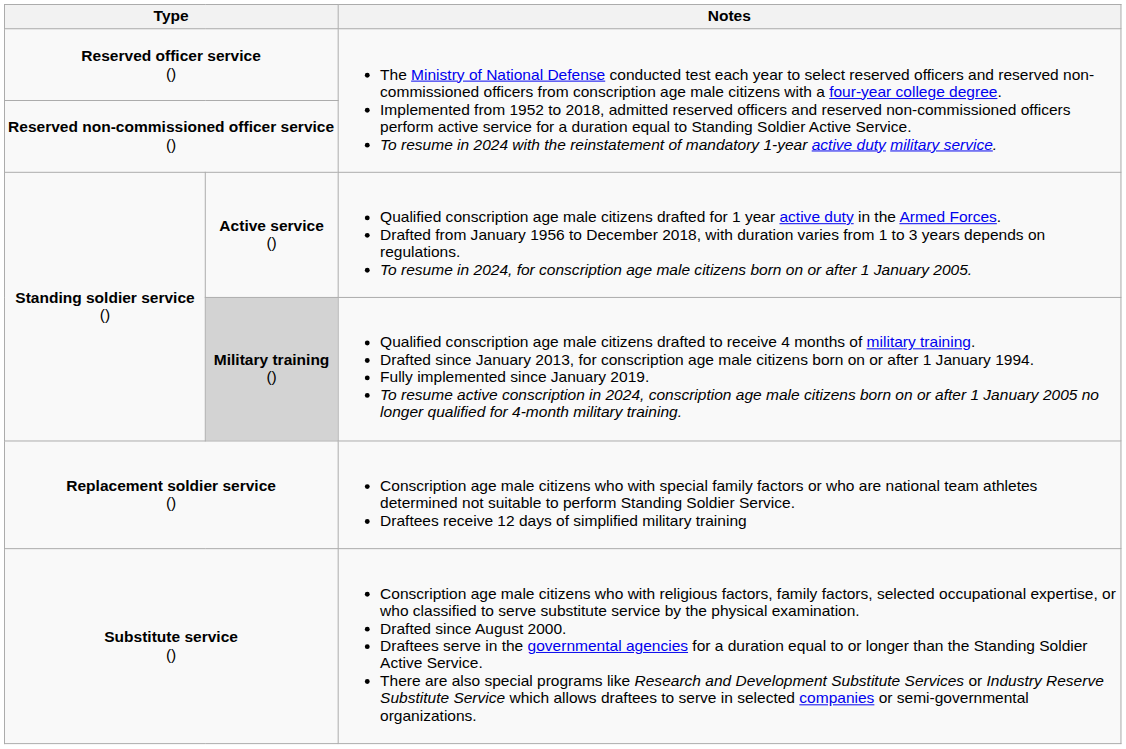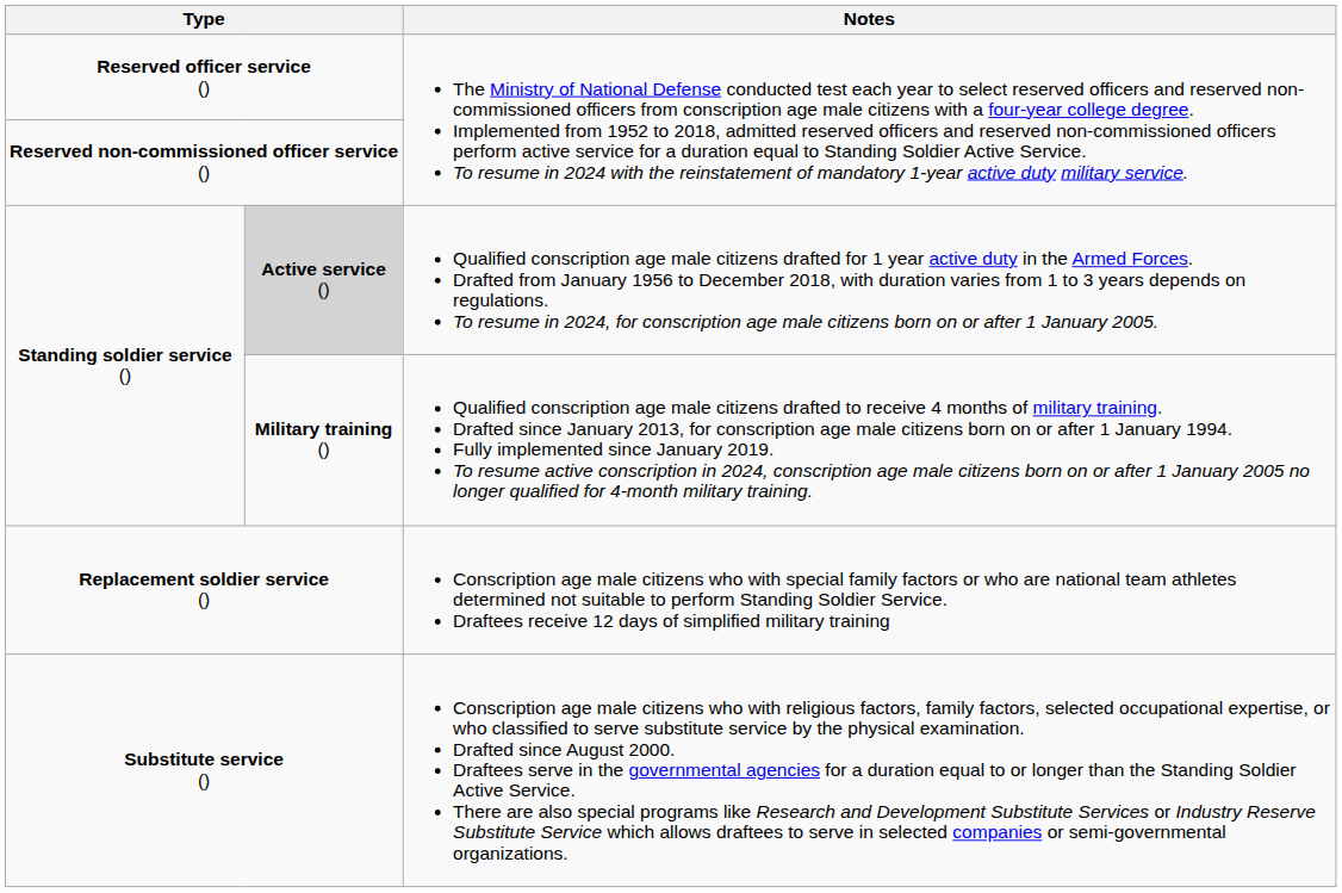Active service () | column 2: no background -> lightgrey background
Military training () | column 2: lightgrey background -> no background
